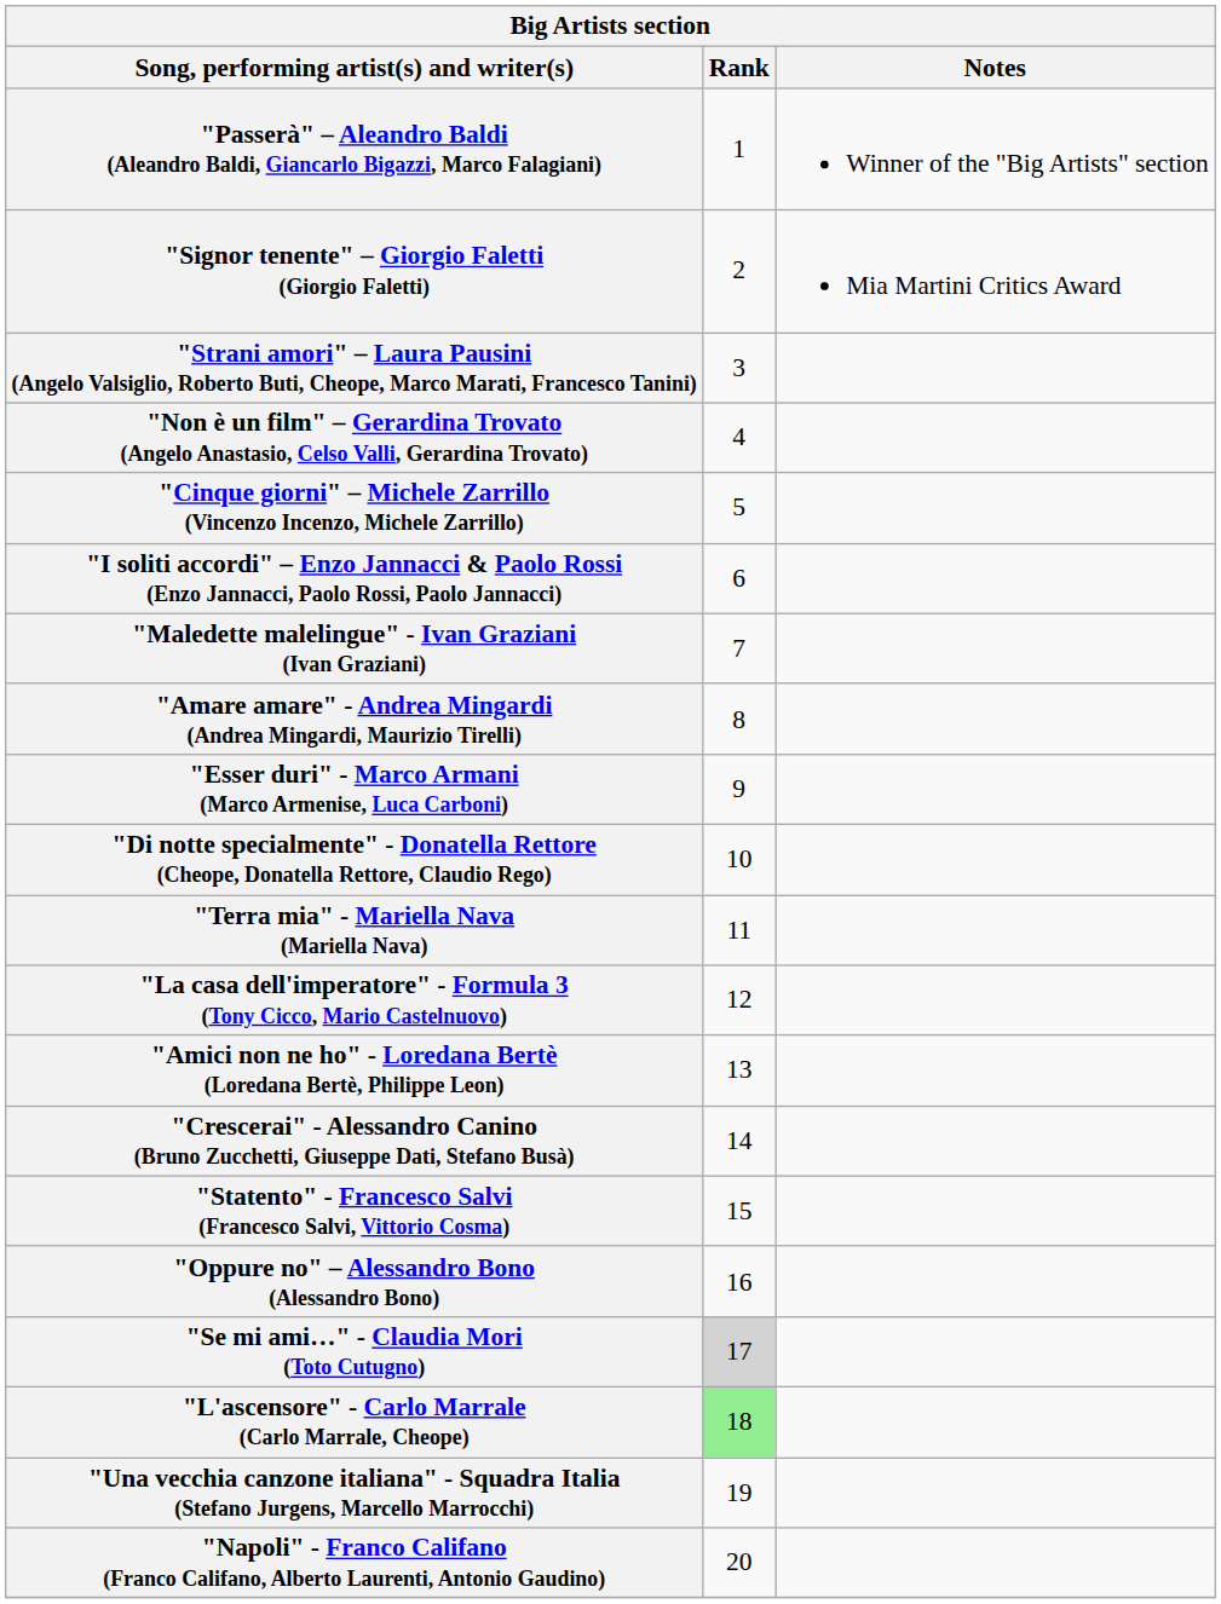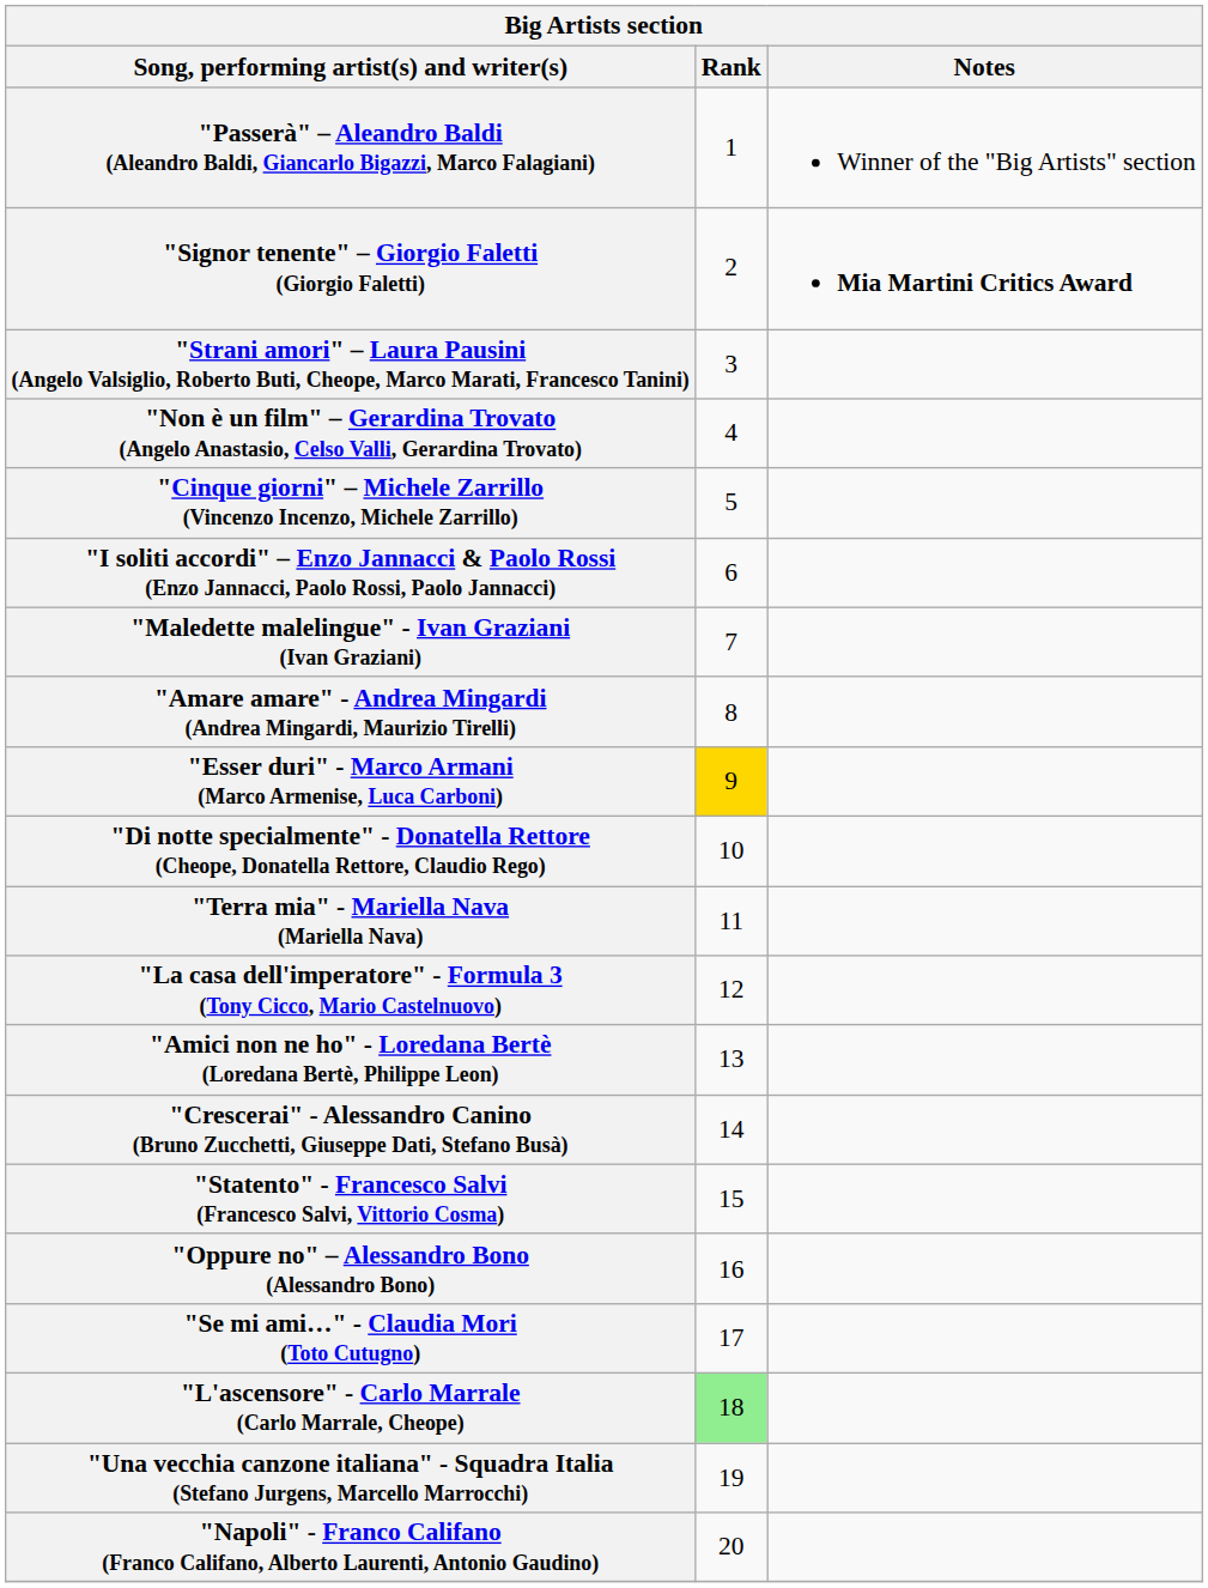"Signor tenente" – Giorgio Faletti (Giorgio Faletti) | Notes: normal -> bold
"Esser duri" - Marco Armani (Marco Armenise, Luca Carboni) | Rank: no background -> gold background
"Se mi ami…" - Claudia Mori (Toto Cutugno) | Rank: lightgrey background -> no background
